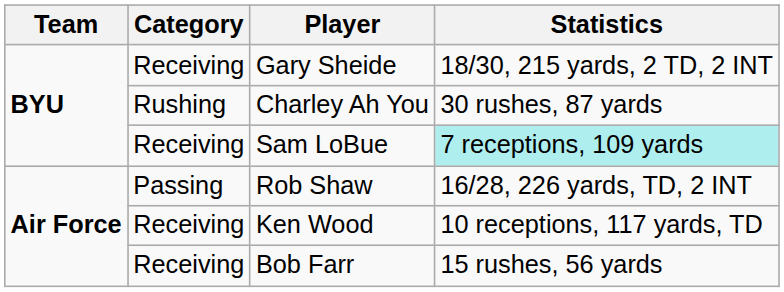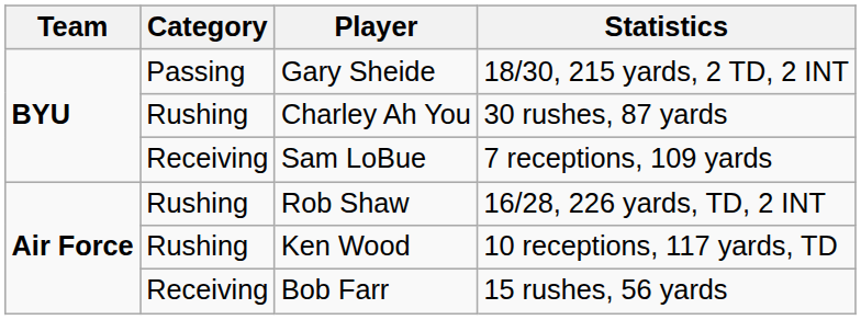Gary Sheide | Category: Receiving -> Passing
Sam LoBue | Statistics: paleturquoise background -> no background
Rob Shaw | Category: Passing -> Rushing
Ken Wood | Category: Receiving -> Rushing
